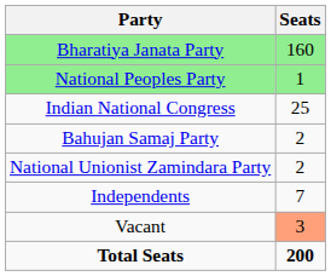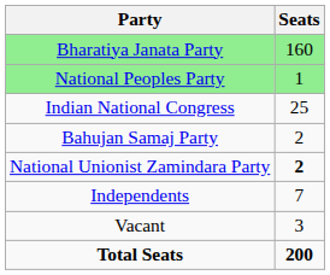National Unionist Zamindara Party | Seats: normal -> bold
Vacant | Seats: lightsalmon background -> no background
